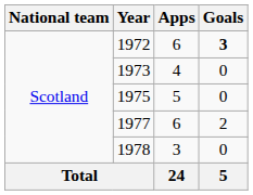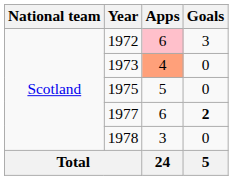1972 | Apps: no background -> pink background
1972 | Goals: bold -> normal
1973 | Apps: no background -> lightsalmon background
1977 | Goals: normal -> bold
